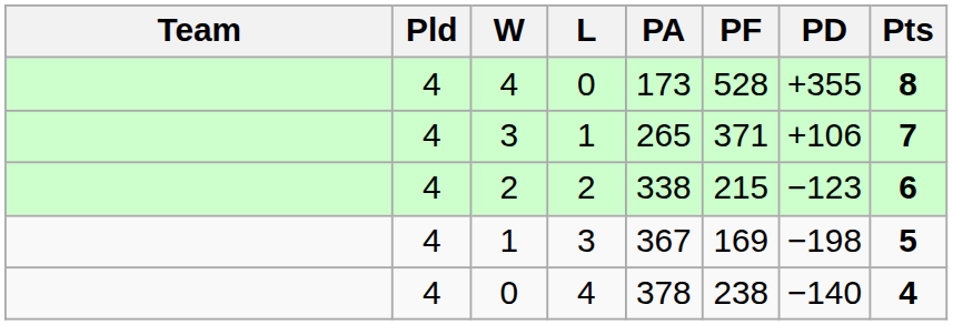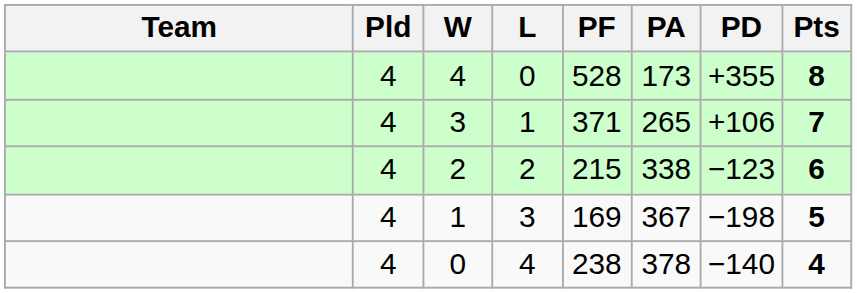columns swapped: PF <-> PA
